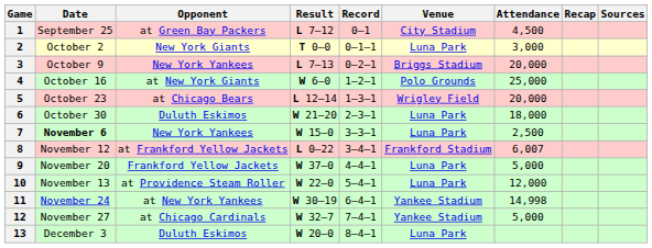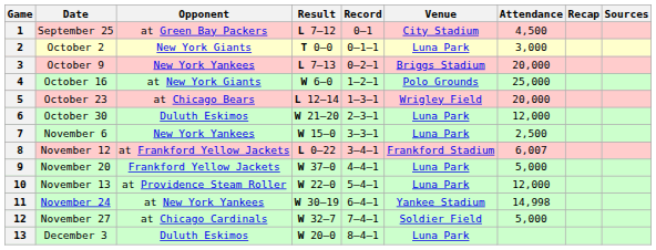6 | Attendance: 18,000 -> 12,000
7 | Date: bold -> normal
12 | Venue: Yankee Stadium -> Soldier Field
